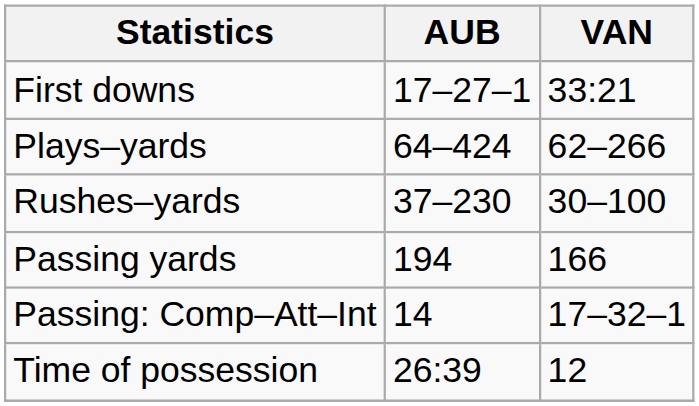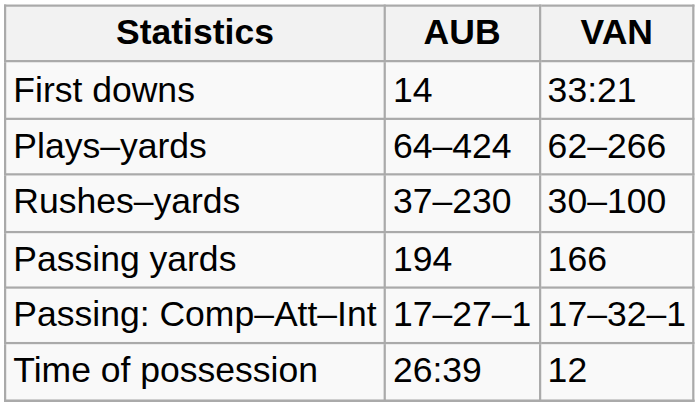First downs | AUB: 17–27–1 -> 14
Passing: Comp–Att–Int | AUB: 14 -> 17–27–1
